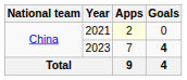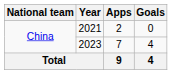2021 | Apps: lightyellow background -> no background
2023 | Goals: bold -> normal
